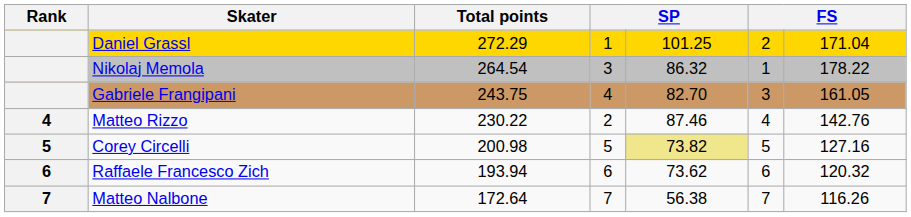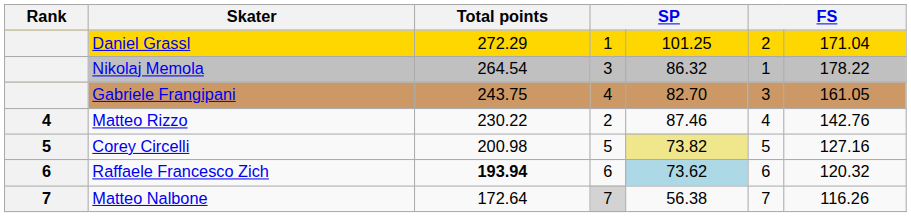Raffaele Francesco Zich | Total points: normal -> bold
Raffaele Francesco Zich | column 5: no background -> lightblue background
Matteo Nalbone | column 4: no background -> lightgrey background
